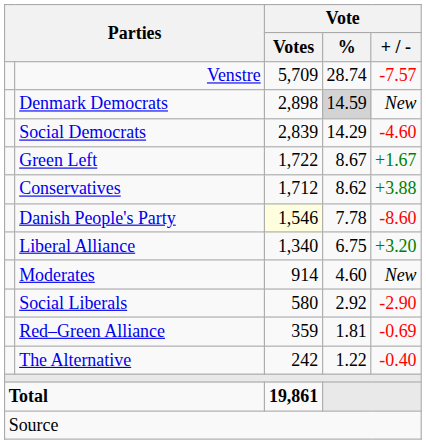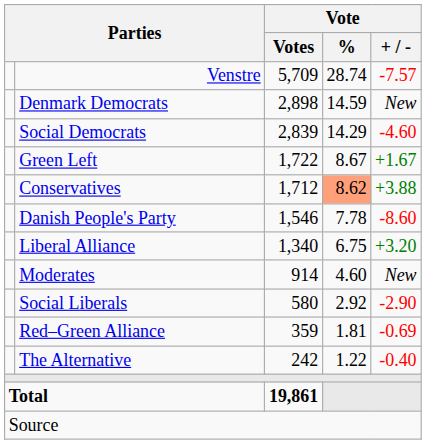Denmark Democrats | Vote / %: lightgrey background -> no background
Conservatives | Vote / %: no background -> lightsalmon background
Danish People's Party | Vote / Votes: lightyellow background -> no background
